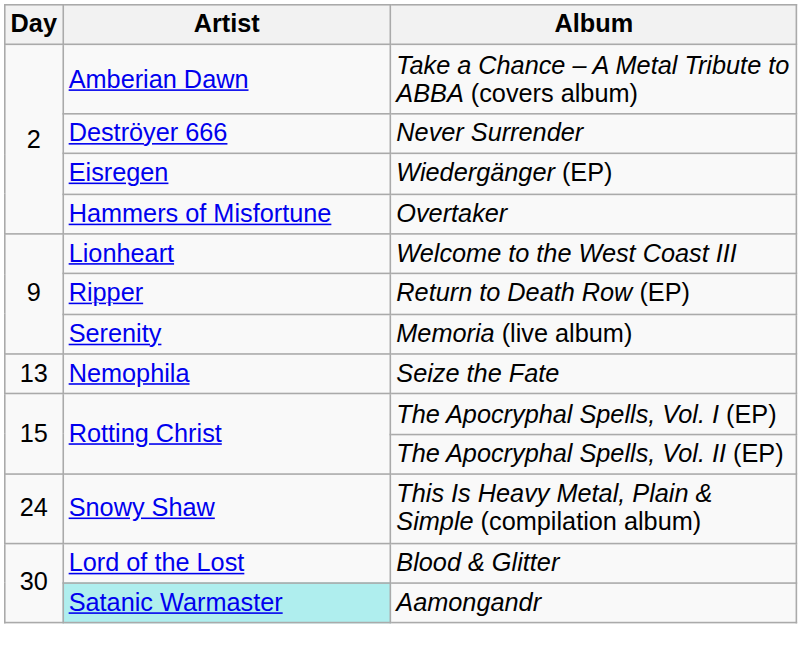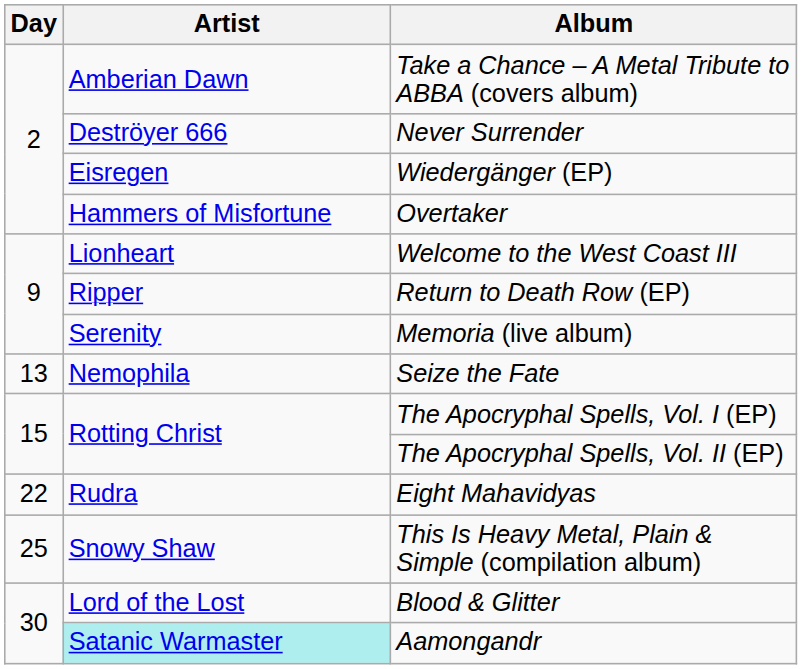+ row: 22 | Rudra | Eight Mahavidyas
This Is Heavy Metal, Plain & Simple (compilation album) | Day: 24 -> 25
